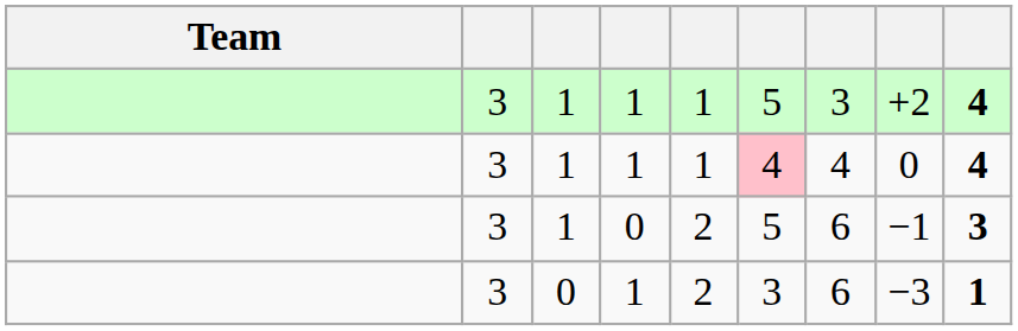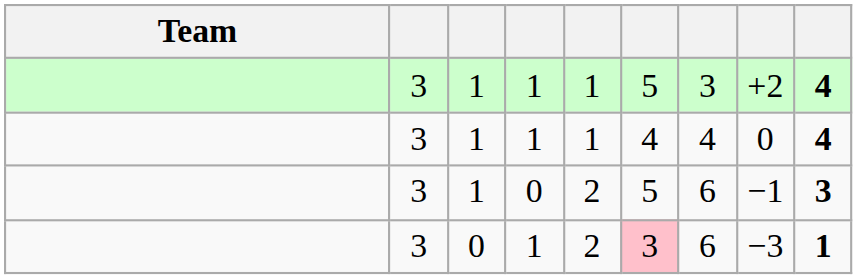row 3 | column 6: pink background -> no background
row 5 | column 6: no background -> pink background
